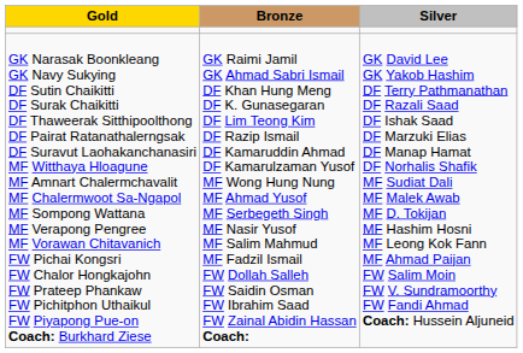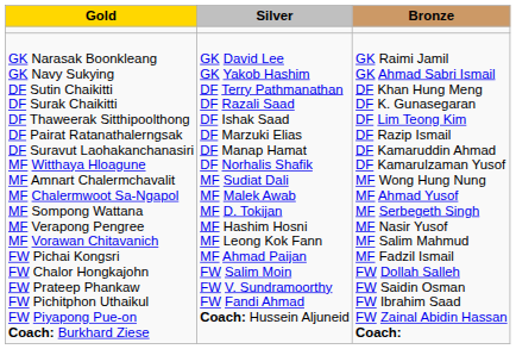columns swapped: Silver <-> Bronze
